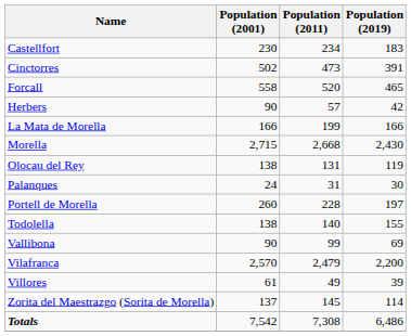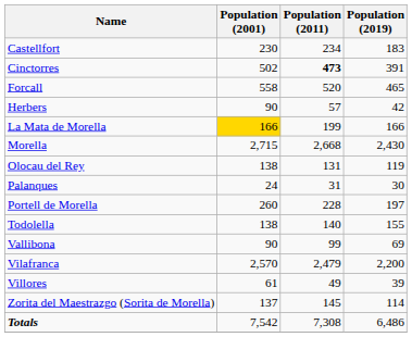Cinctorres | Population (2011): normal -> bold
La Mata de Morella | Population (2001): no background -> gold background
